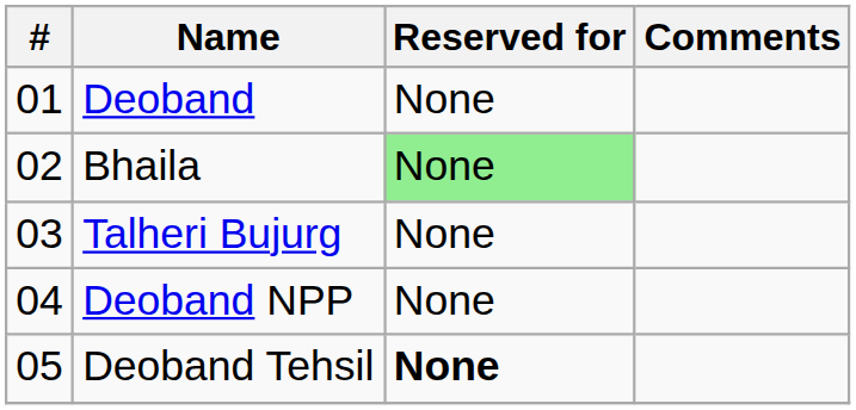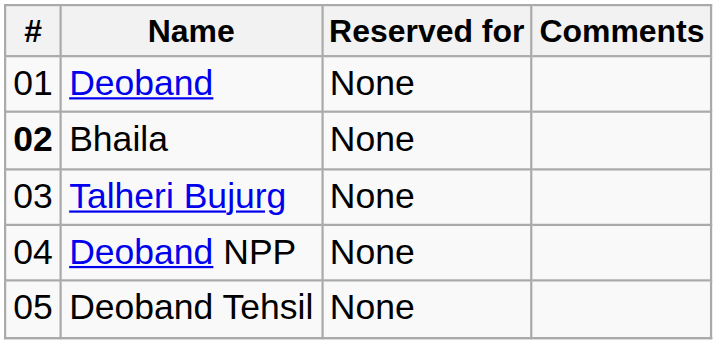Bhaila | #: normal -> bold
Bhaila | Reserved for: lightgreen background -> no background
Deoband Tehsil | Reserved for: bold -> normal
